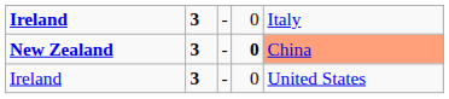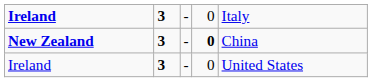New Zealand | column 5: lightsalmon background -> no background
